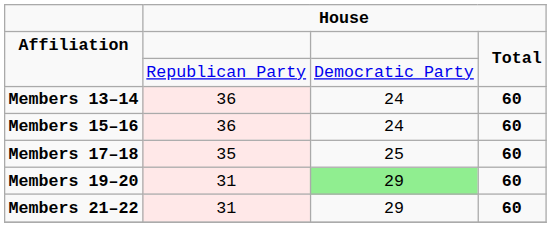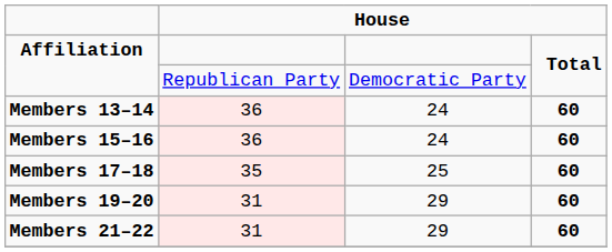Members 19–20 | column 3: lightgreen background -> no background
